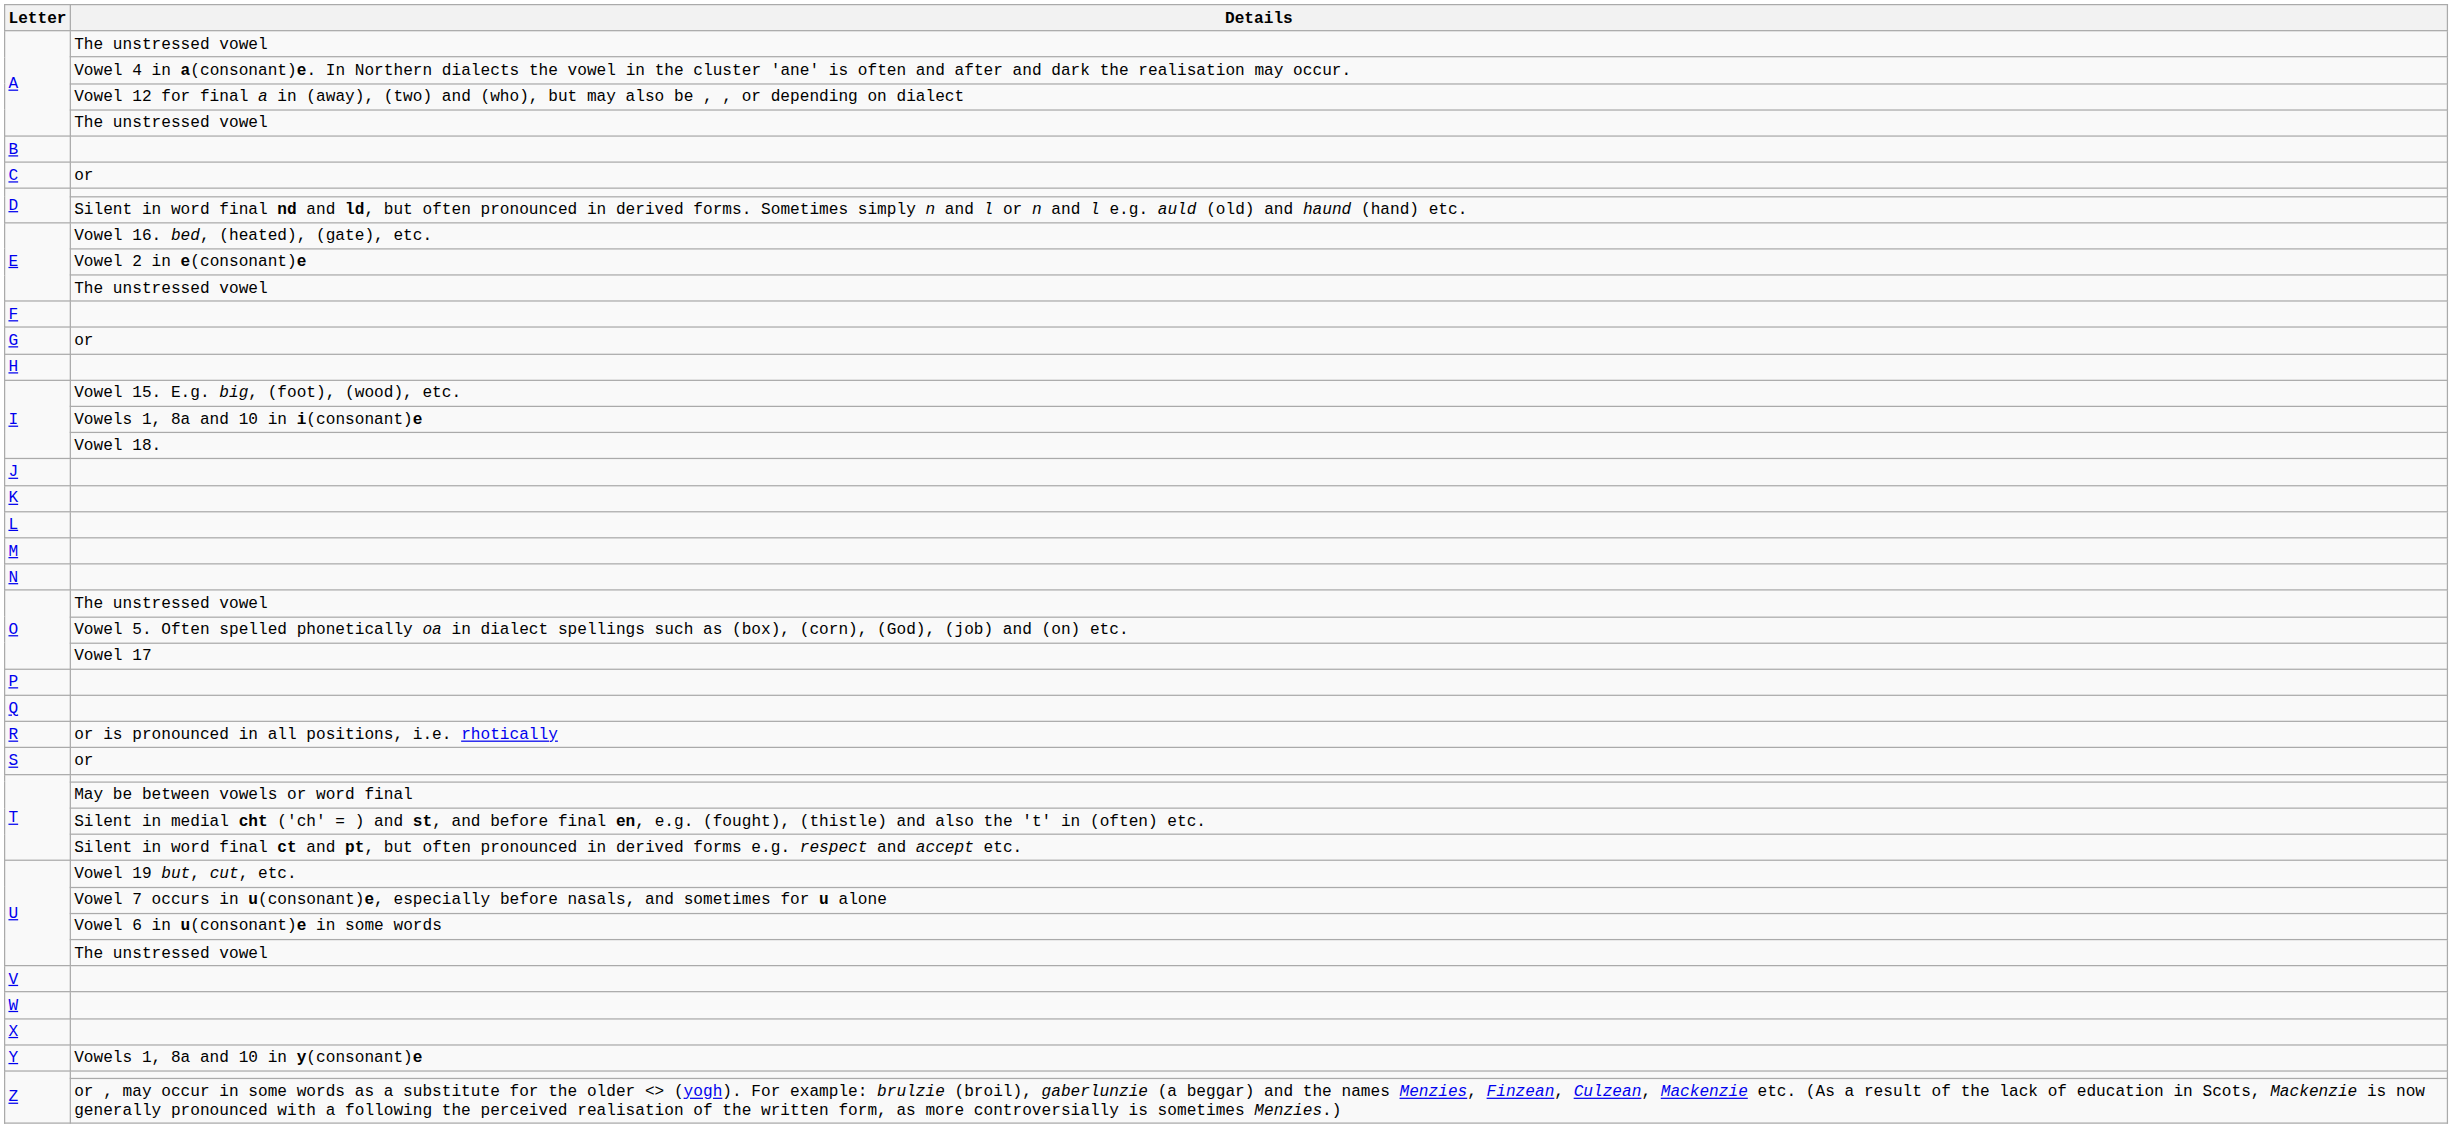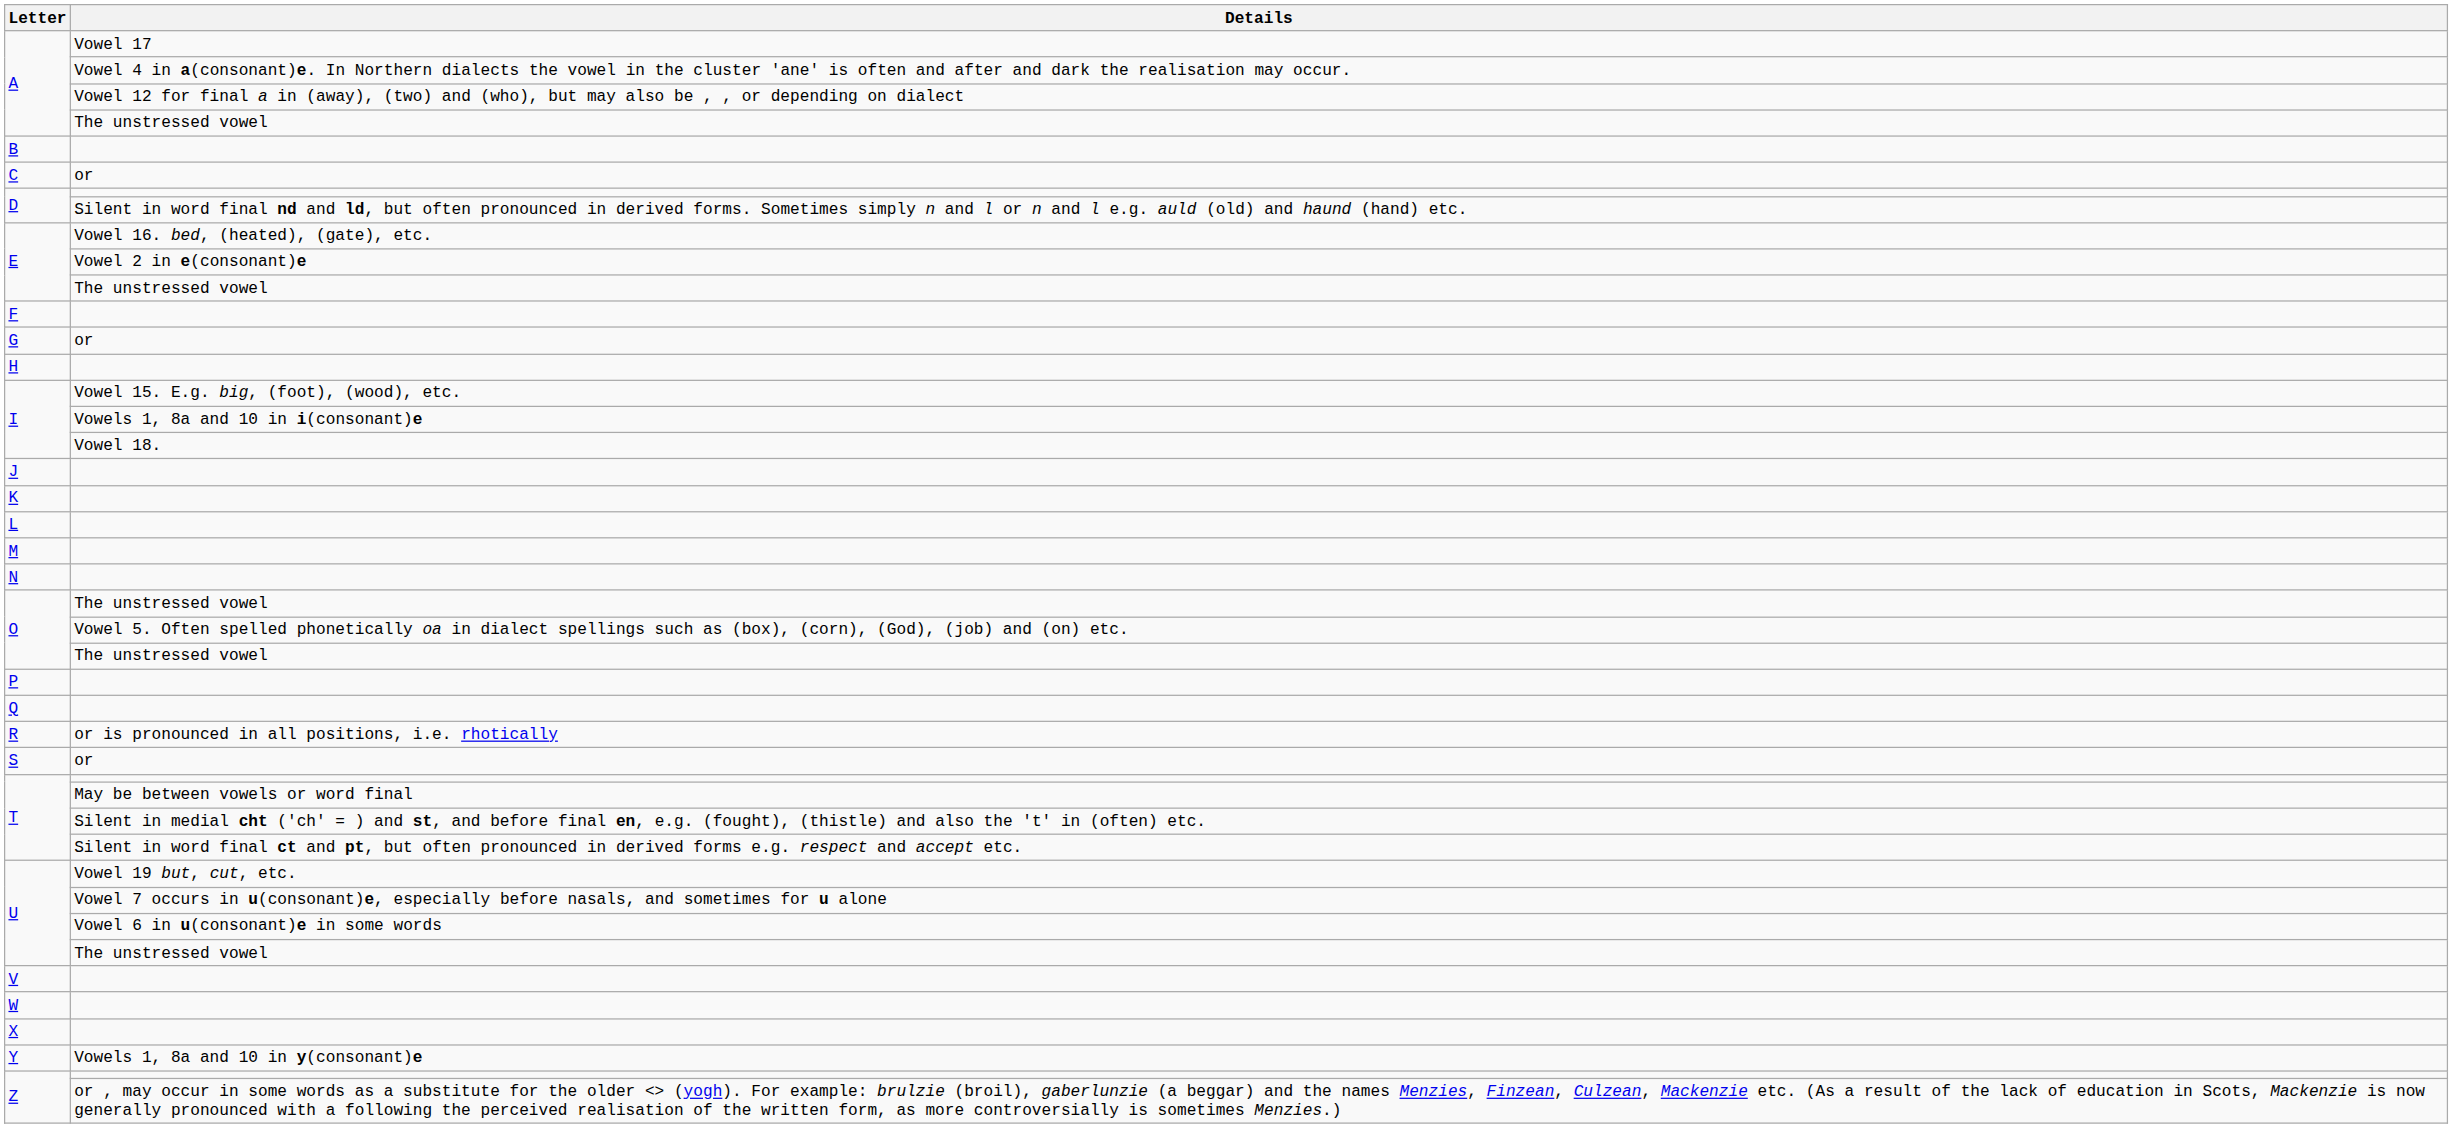row 2 | Details: The unstressed vowel -> Vowel 17
row 26 | Details: Vowel 17 -> The unstressed vowel
